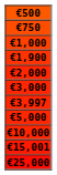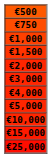row 4 | column 1: €1,900 -> €1,500
row 7 | column 1: €3,997 -> €4,000
row 10 | column 1: €15,001 -> €15,000
